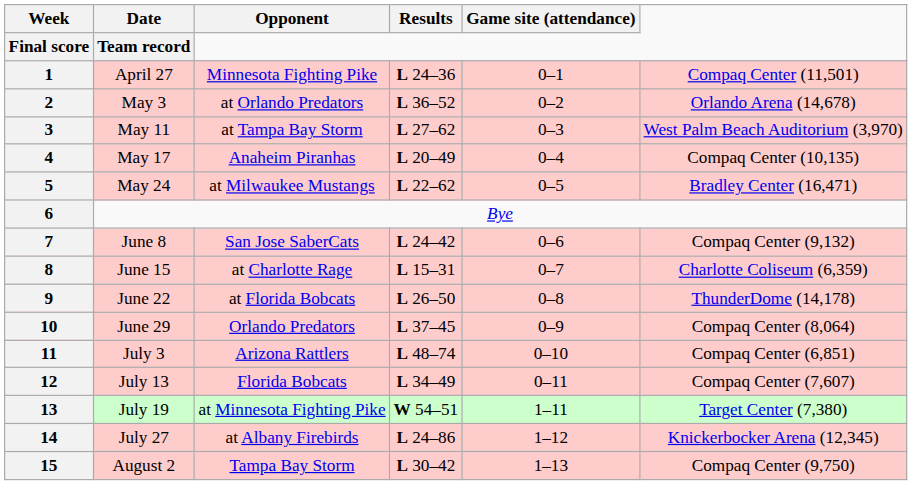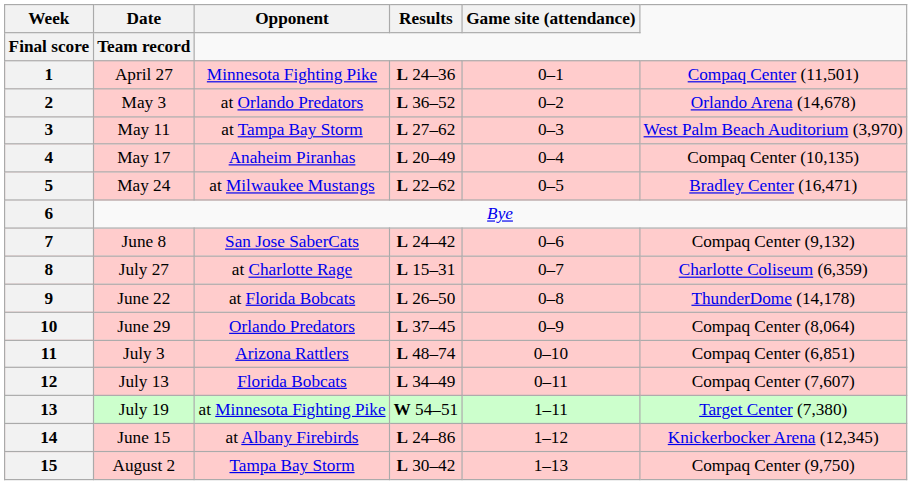8 | Date / Team record: June 15 -> July 27
14 | Date / Team record: July 27 -> June 15
